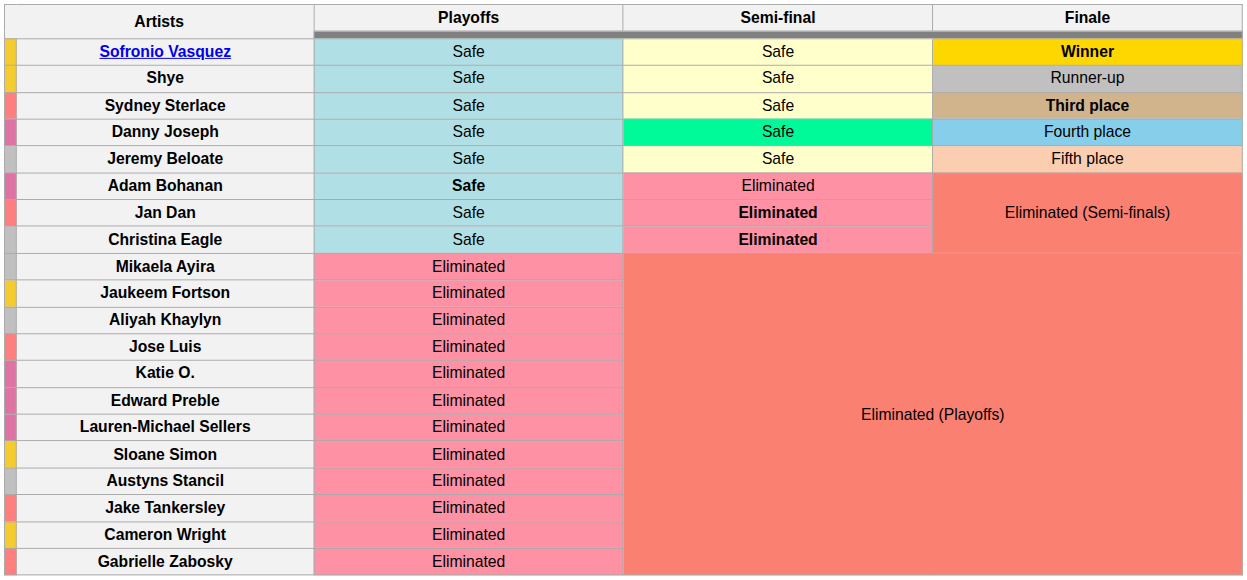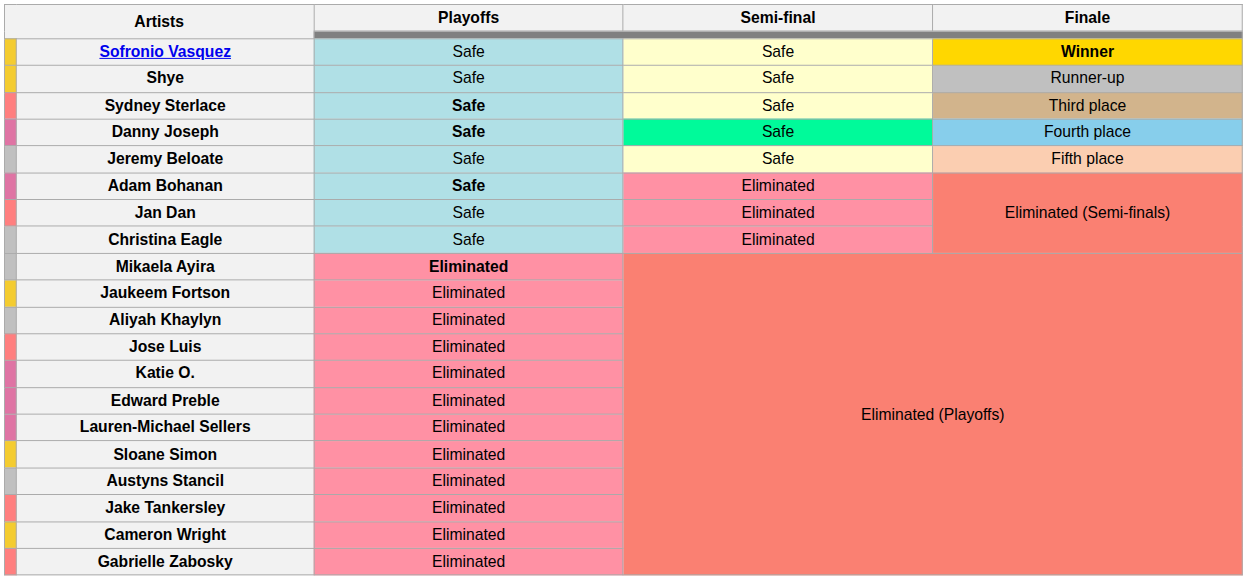Sydney Sterlace | Playoffs: normal -> bold
Sydney Sterlace | Finale: bold -> normal
Danny Joseph | Playoffs: normal -> bold
Jan Dan | Semi-final: bold -> normal
Christina Eagle | Semi-final: bold -> normal
Mikaela Ayira | Playoffs: normal -> bold
